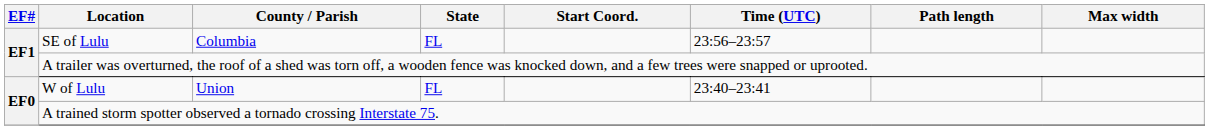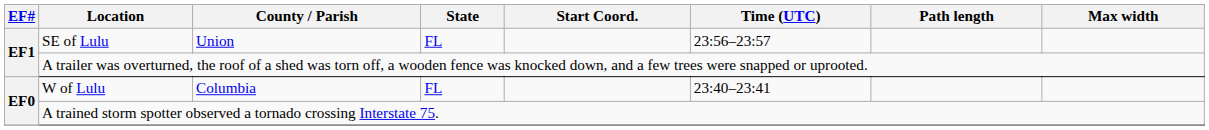SE of Lulu | County / Parish: Columbia -> Union
W of Lulu | County / Parish: Union -> Columbia
